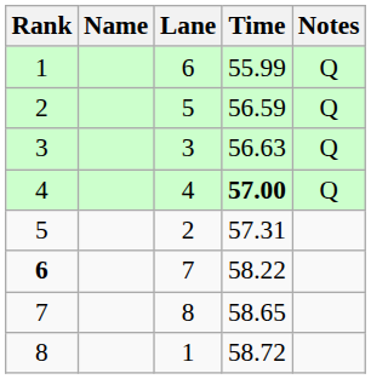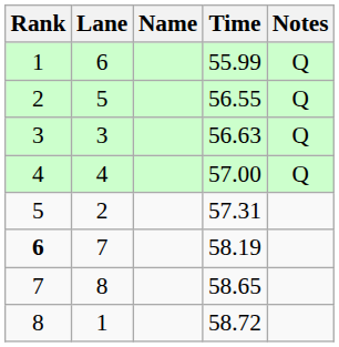columns swapped: Lane <-> Name
row 3 | Time: 56.59 -> 56.55
row 5 | Time: bold -> normal
row 7 | Time: 58.22 -> 58.19
